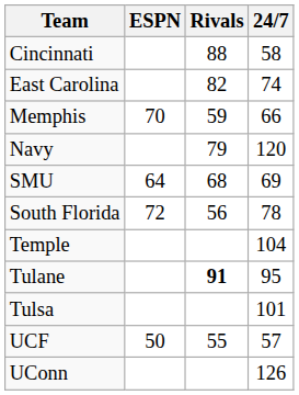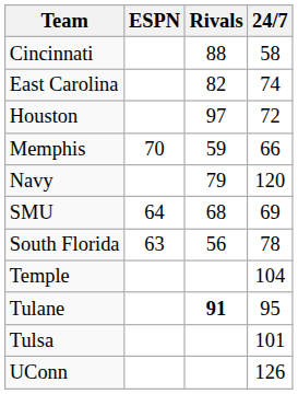+ row: Houston | 97 | 72
South Florida | ESPN: 72 -> 63
- row: UCF | 50 | 55 | 57
